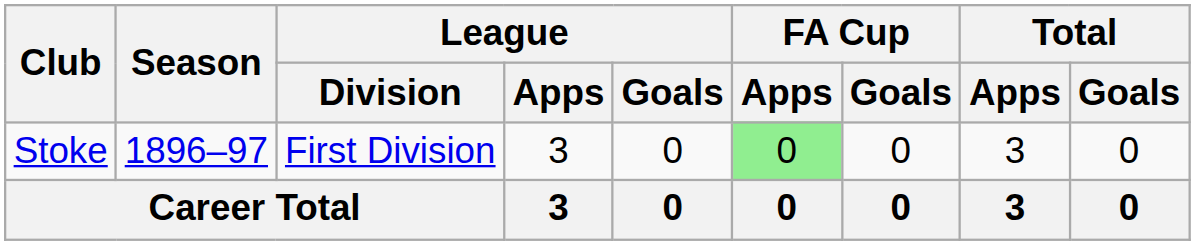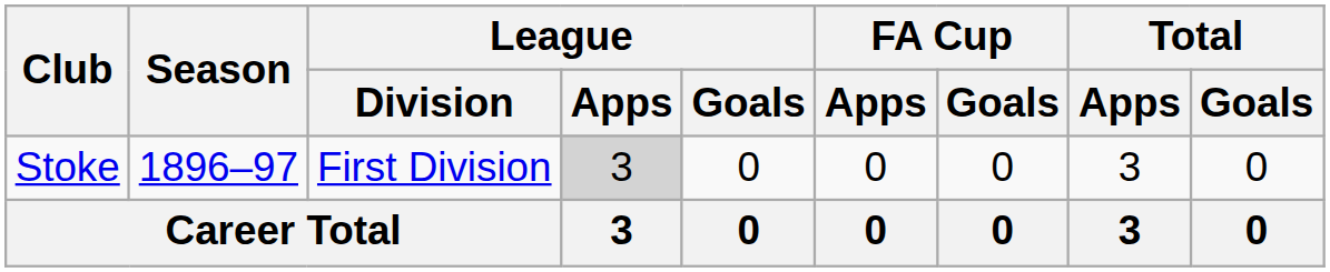Stoke | League / Apps: no background -> lightgrey background
Stoke | FA Cup / Apps: lightgreen background -> no background
